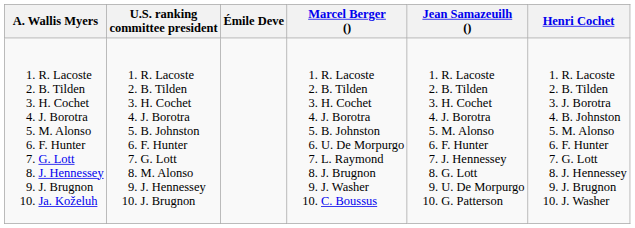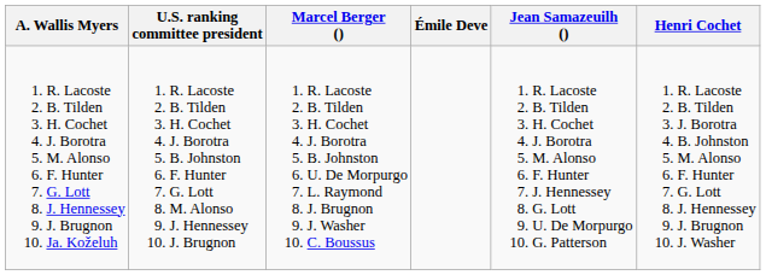columns swapped: Émile Deve <-> Marcel Berger ()
